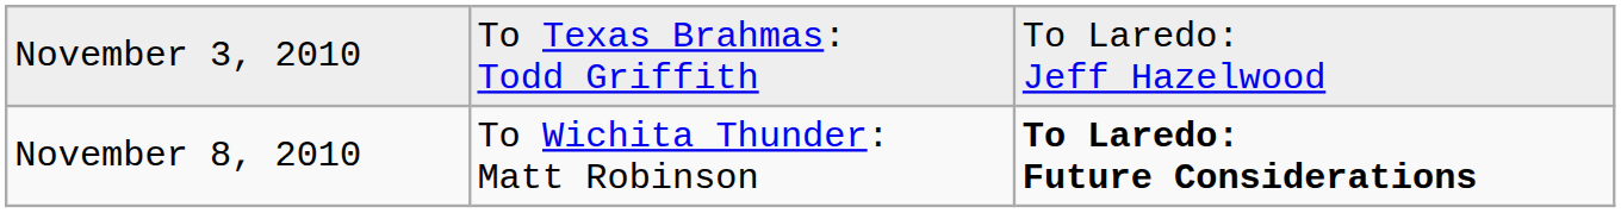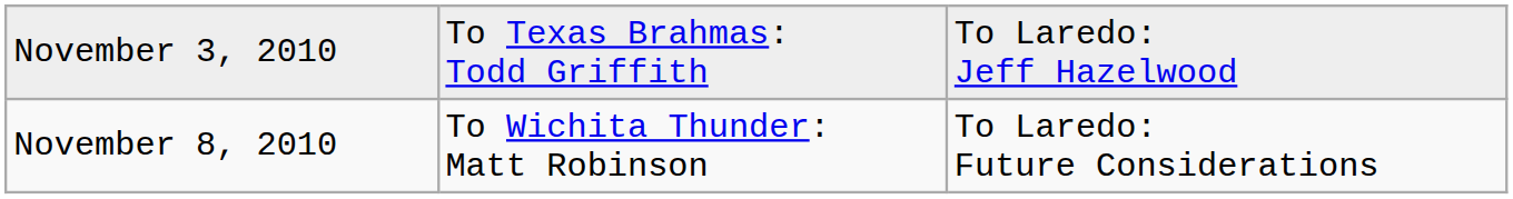November 8, 2010 | column 3: bold -> normal
